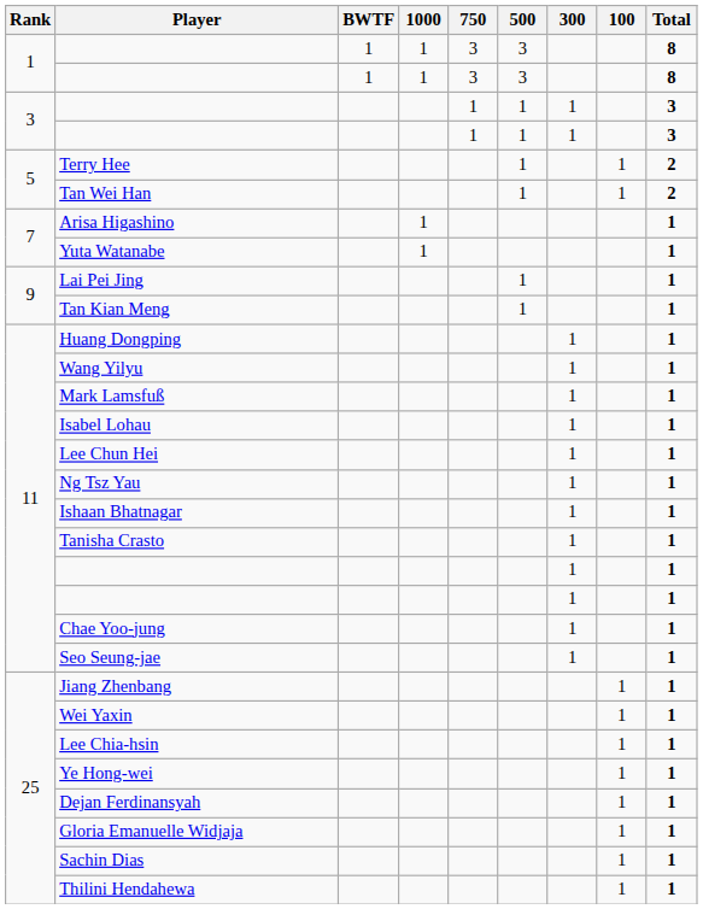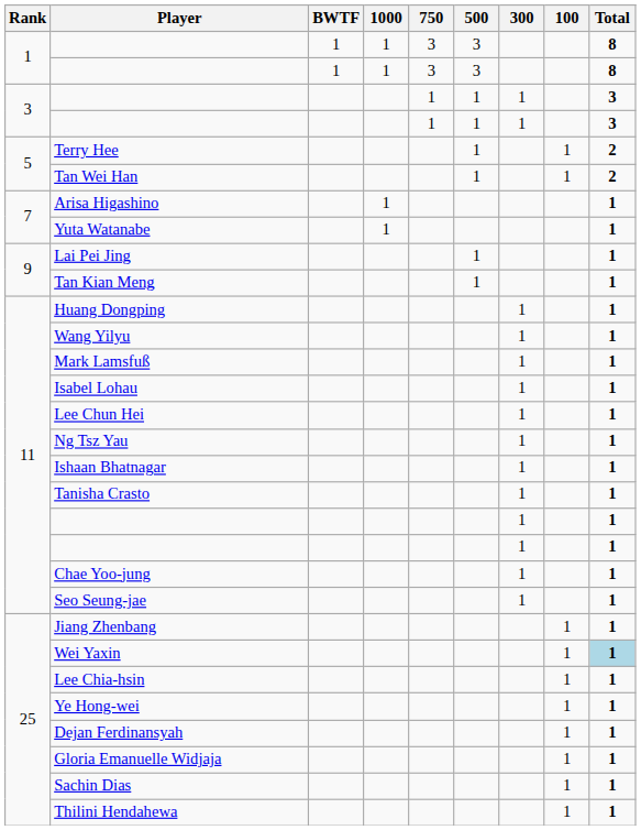Wei Yaxin | Total: no background -> lightblue background
